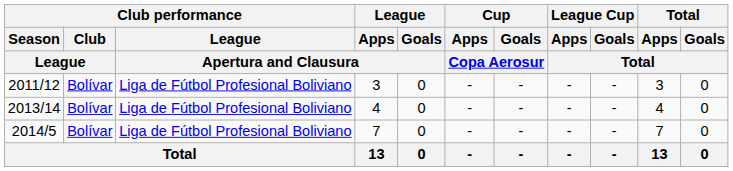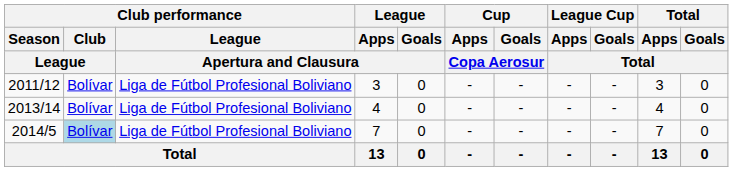2014/5 | Club performance / Club / League: no background -> lightblue background
